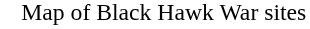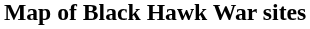row 1 | column 1: normal -> bold
